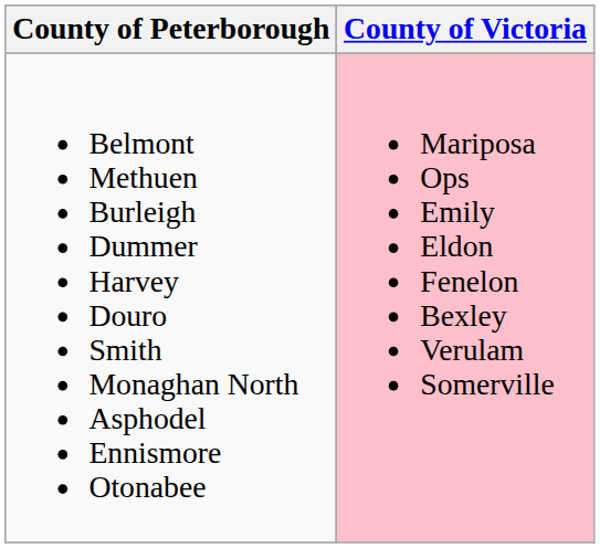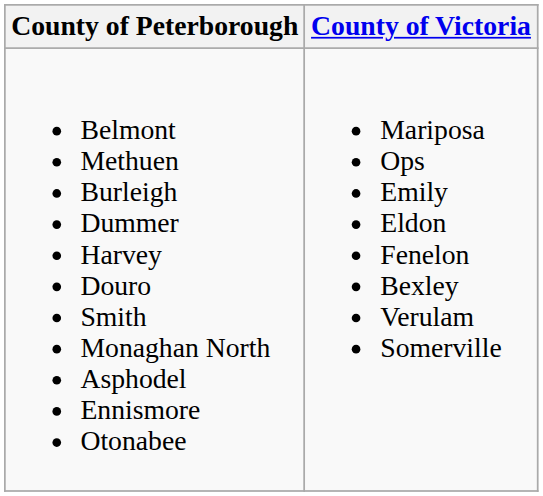row 2 | County of Victoria: pink background -> no background
